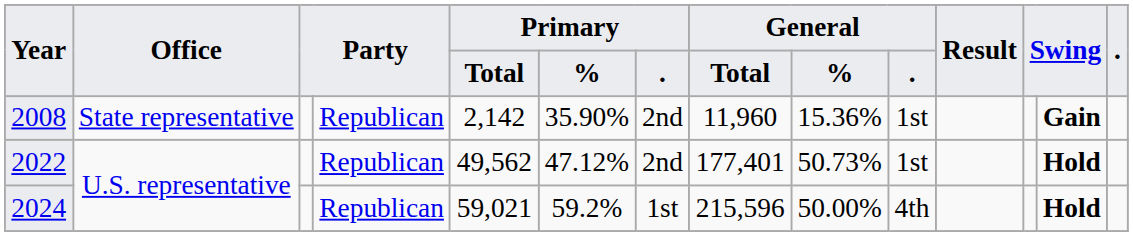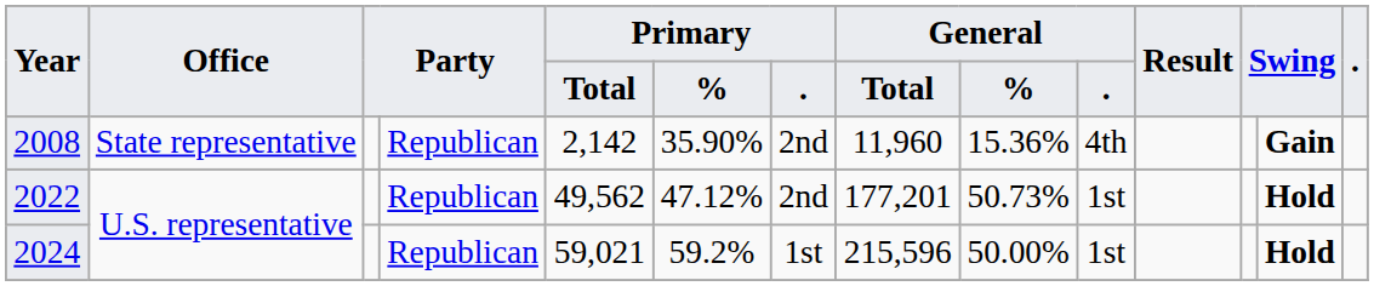2008 | General / .: 1st -> 4th
2022 | General / Total: 177,401 -> 177,201
2024 | General / .: 4th -> 1st
